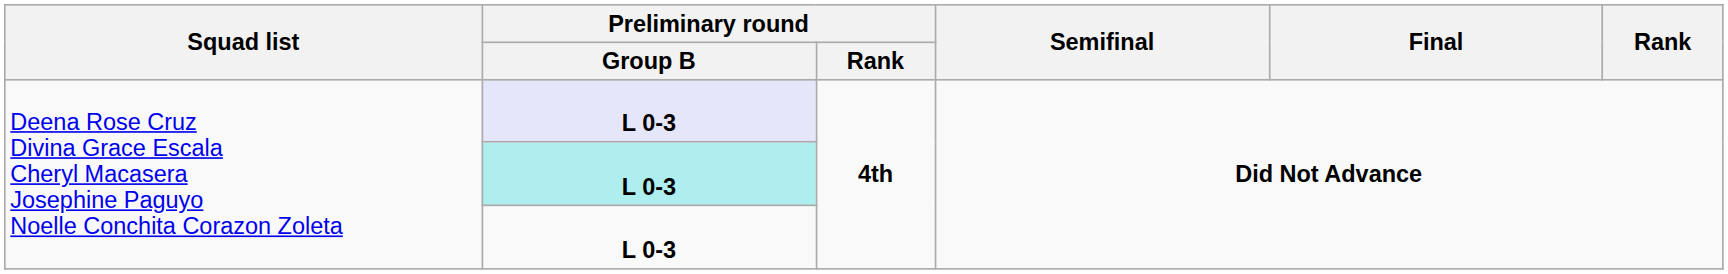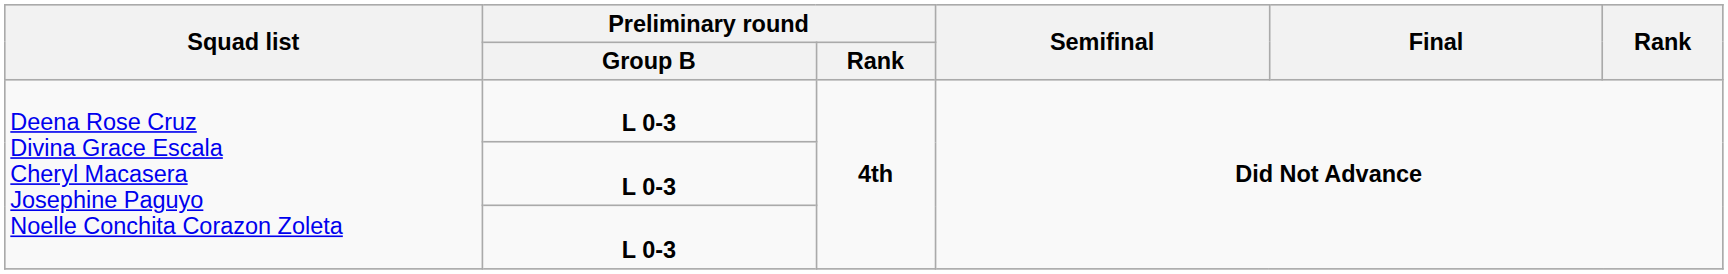row 3 | Preliminary round / Group B: lavender background -> no background
row 4 | Preliminary round / Group B: paleturquoise background -> no background
